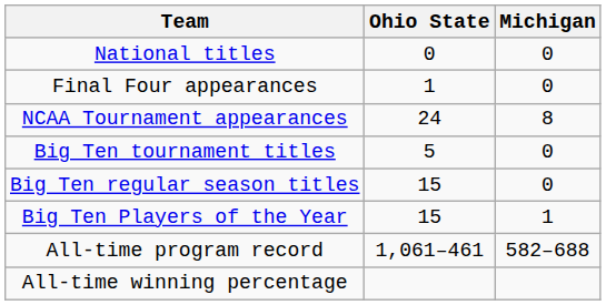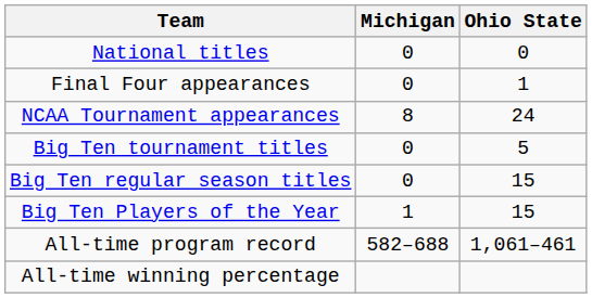columns swapped: Michigan <-> Ohio State
